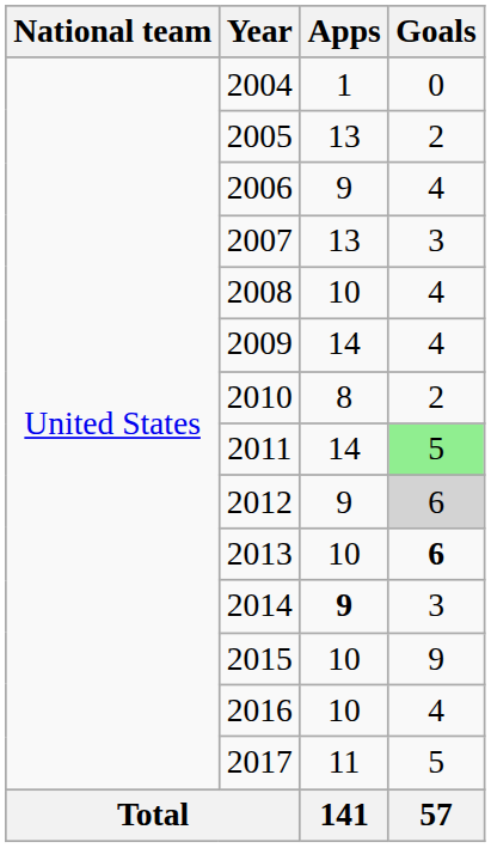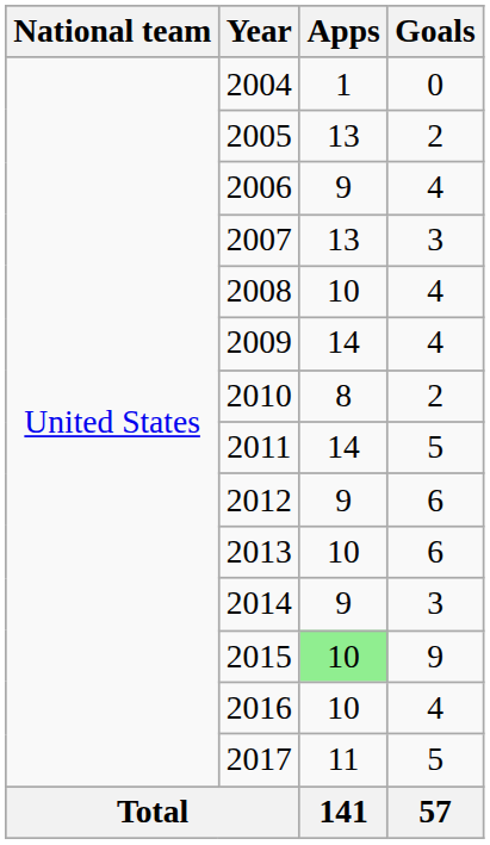2011 | Goals: lightgreen background -> no background
2012 | Goals: lightgrey background -> no background
2013 | Goals: bold -> normal
2014 | Apps: bold -> normal
2015 | Apps: no background -> lightgreen background
